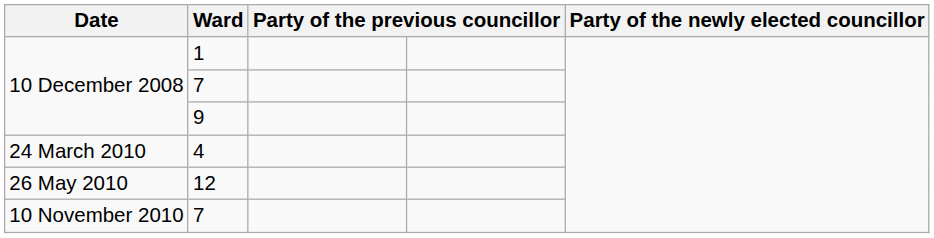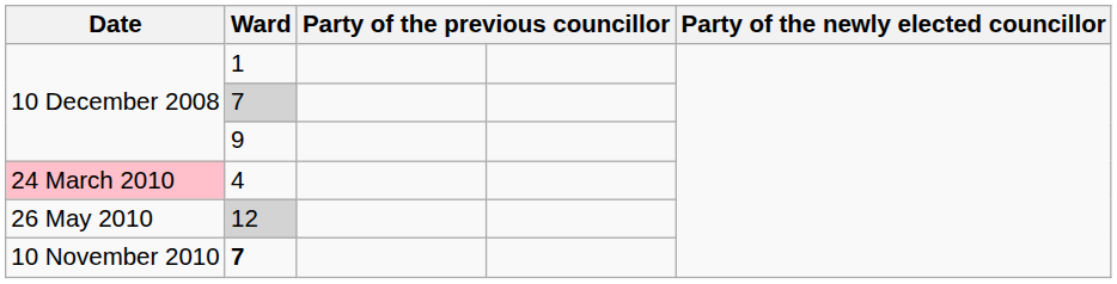10 December 2008 / 7 | Ward: no background -> lightgrey background
4 | Date: no background -> pink background
12 | Ward: no background -> lightgrey background
10 November 2010 / 7 | Ward: normal -> bold
